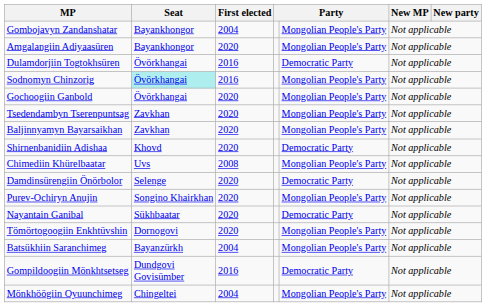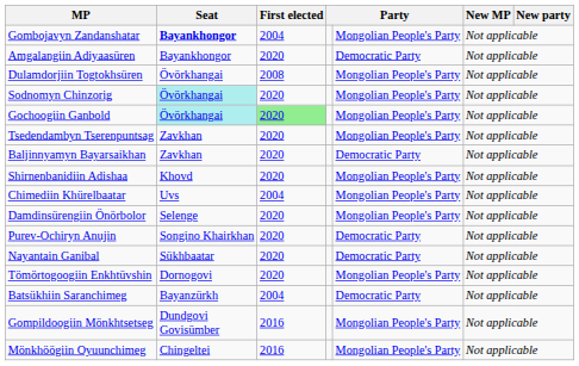Gombojavyn Zandanshatar | Seat: normal -> bold
Amgalangiin Adiyaasüren | column 5: Mongolian People's Party -> Democratic Party
Dulamdorjiin Togtokhsüren | First elected: 2016 -> 2008
Dulamdorjiin Togtokhsüren | column 5: Democratic Party -> Mongolian People's Party
Sodnomyn Chinzorig | First elected: 2016 -> 2020
Gochoogiin Ganbold | Seat: no background -> paleturquoise background
Gochoogiin Ganbold | First elected: no background -> lightgreen background
Baljinnyamyn Bayarsaikhan | column 5: Mongolian People's Party -> Democratic Party
Shirnenbanidiin Adishaa | column 5: Democratic Party -> Mongolian People's Party
Chimediin Khürelbaatar | First elected: 2008 -> 2004
Damdinsürengiin Önörbolor | column 5: Democratic Party -> Mongolian People's Party
Purev-Ochiryn Anujin | column 5: Mongolian People's Party -> Democratic Party
Batsükhiin Saranchimeg | column 5: Mongolian People's Party -> Democratic Party
Gompildoogiin Mönkhtsetseg | column 5: Democratic Party -> Mongolian People's Party
Mönkhöögiin Oyuunchimeg | First elected: 2004 -> 2016
